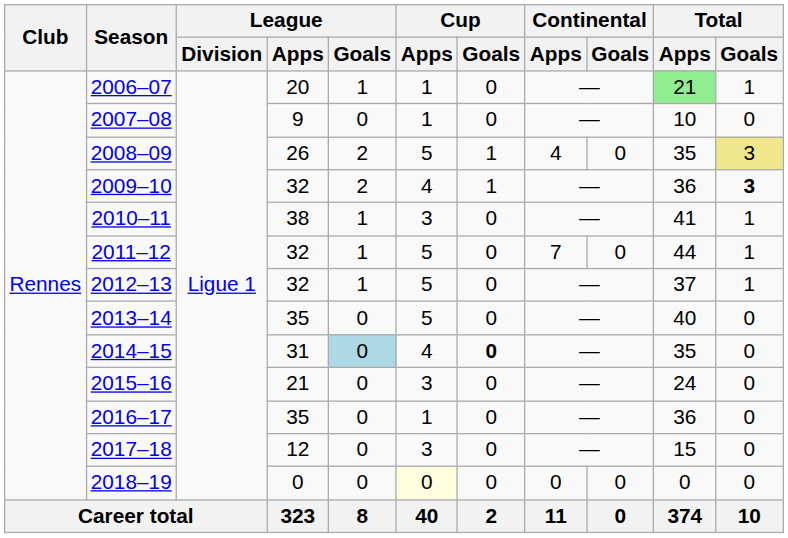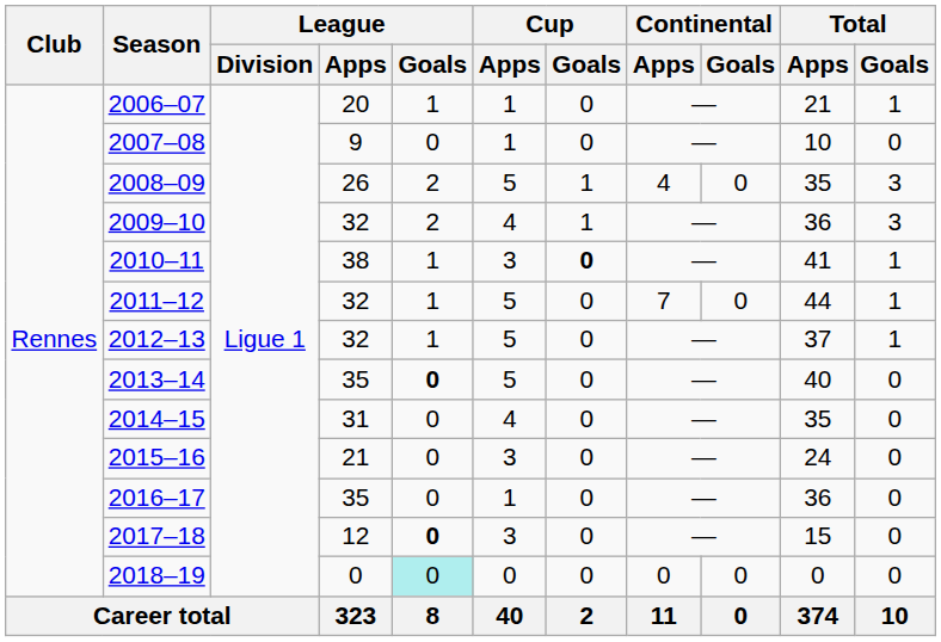2006–07 | Total / Apps: lightgreen background -> no background
2008–09 | Total / Goals: khaki background -> no background
2009–10 | Total / Goals: bold -> normal
2010–11 | Cup / Goals: normal -> bold
2013–14 | League / Goals: normal -> bold
2014–15 | League / Goals: lightblue background -> no background
2014–15 | Cup / Goals: bold -> normal
2017–18 | League / Goals: normal -> bold
2018–19 | League / Goals: no background -> paleturquoise background
2018–19 | Cup / Apps: lightyellow background -> no background
